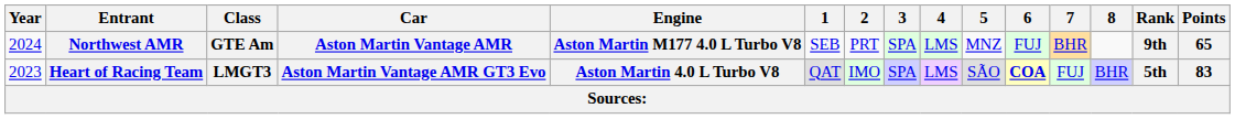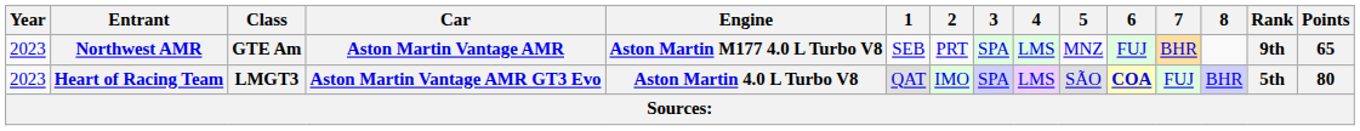Northwest AMR | Year: 2024 -> 2023
Heart of Racing Team | Points: 83 -> 80
